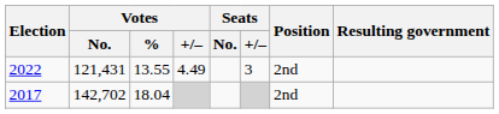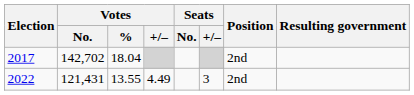rows swapped: 2017 <-> 2022
